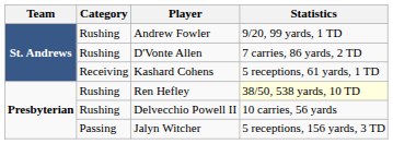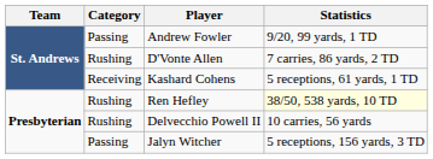Andrew Fowler | Category: Rushing -> Passing
